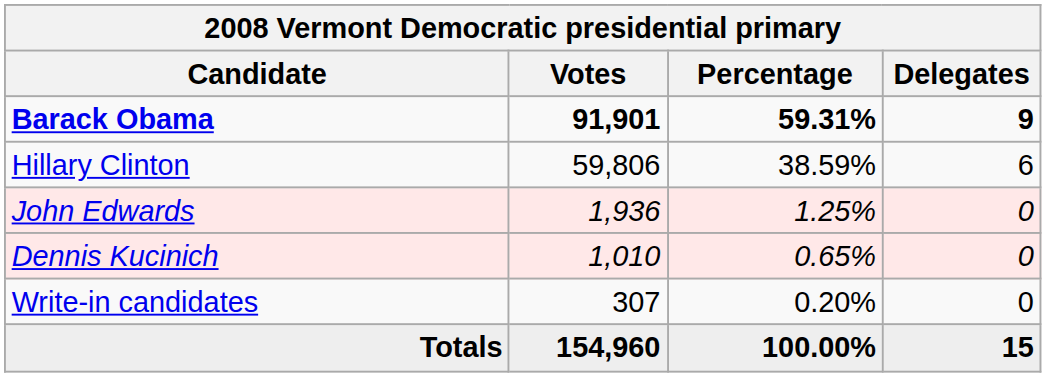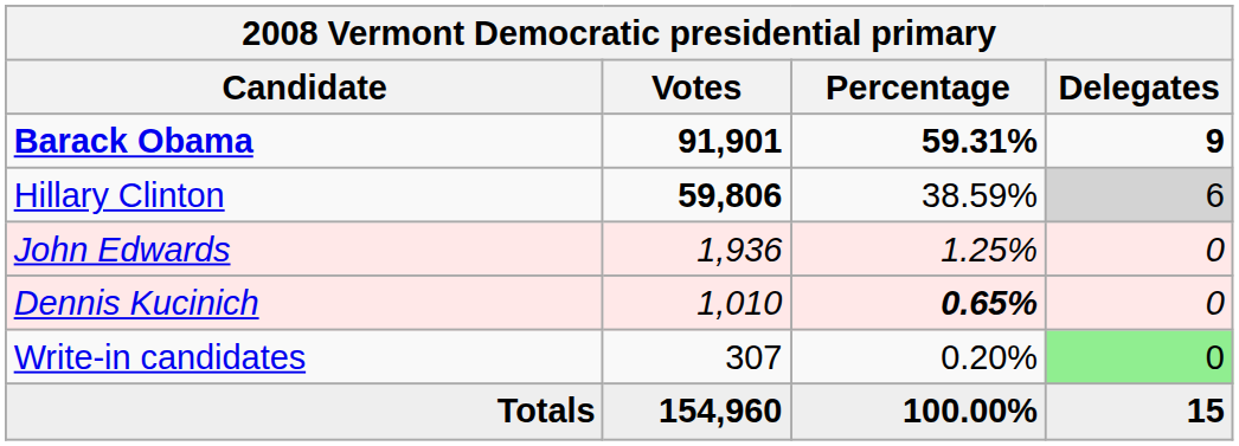Hillary Clinton | Votes: normal -> bold
Hillary Clinton | Delegates: no background -> lightgrey background
Dennis Kucinich | Percentage: normal -> bold
Write-in candidates | Delegates: no background -> lightgreen background
